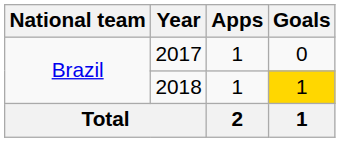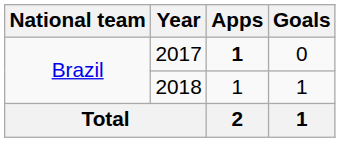2017 | Apps: normal -> bold
2018 | Goals: gold background -> no background
